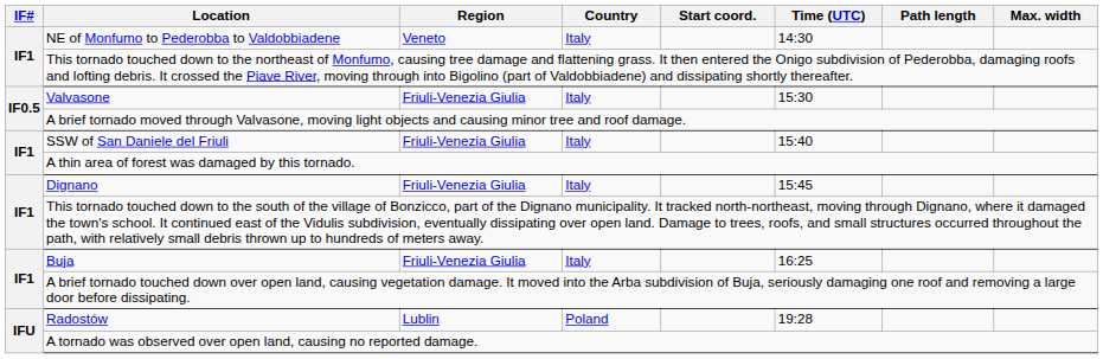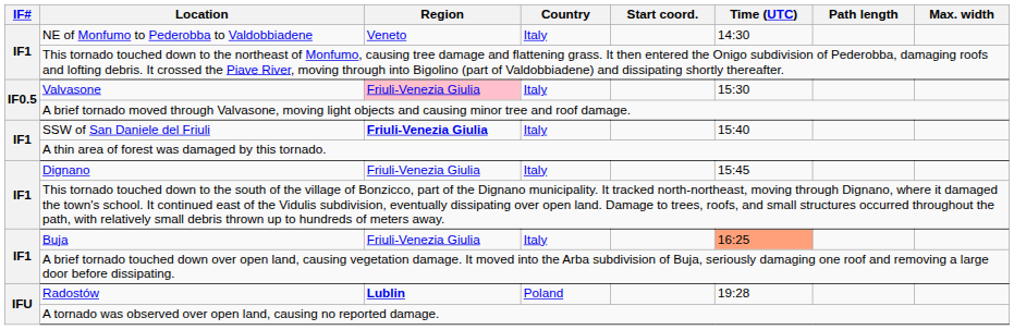Valvasone | Region: no background -> pink background
SSW of San Daniele del Friuli | Region: normal -> bold
Buja | Time (UTC): no background -> lightsalmon background
Radostów | Region: normal -> bold
